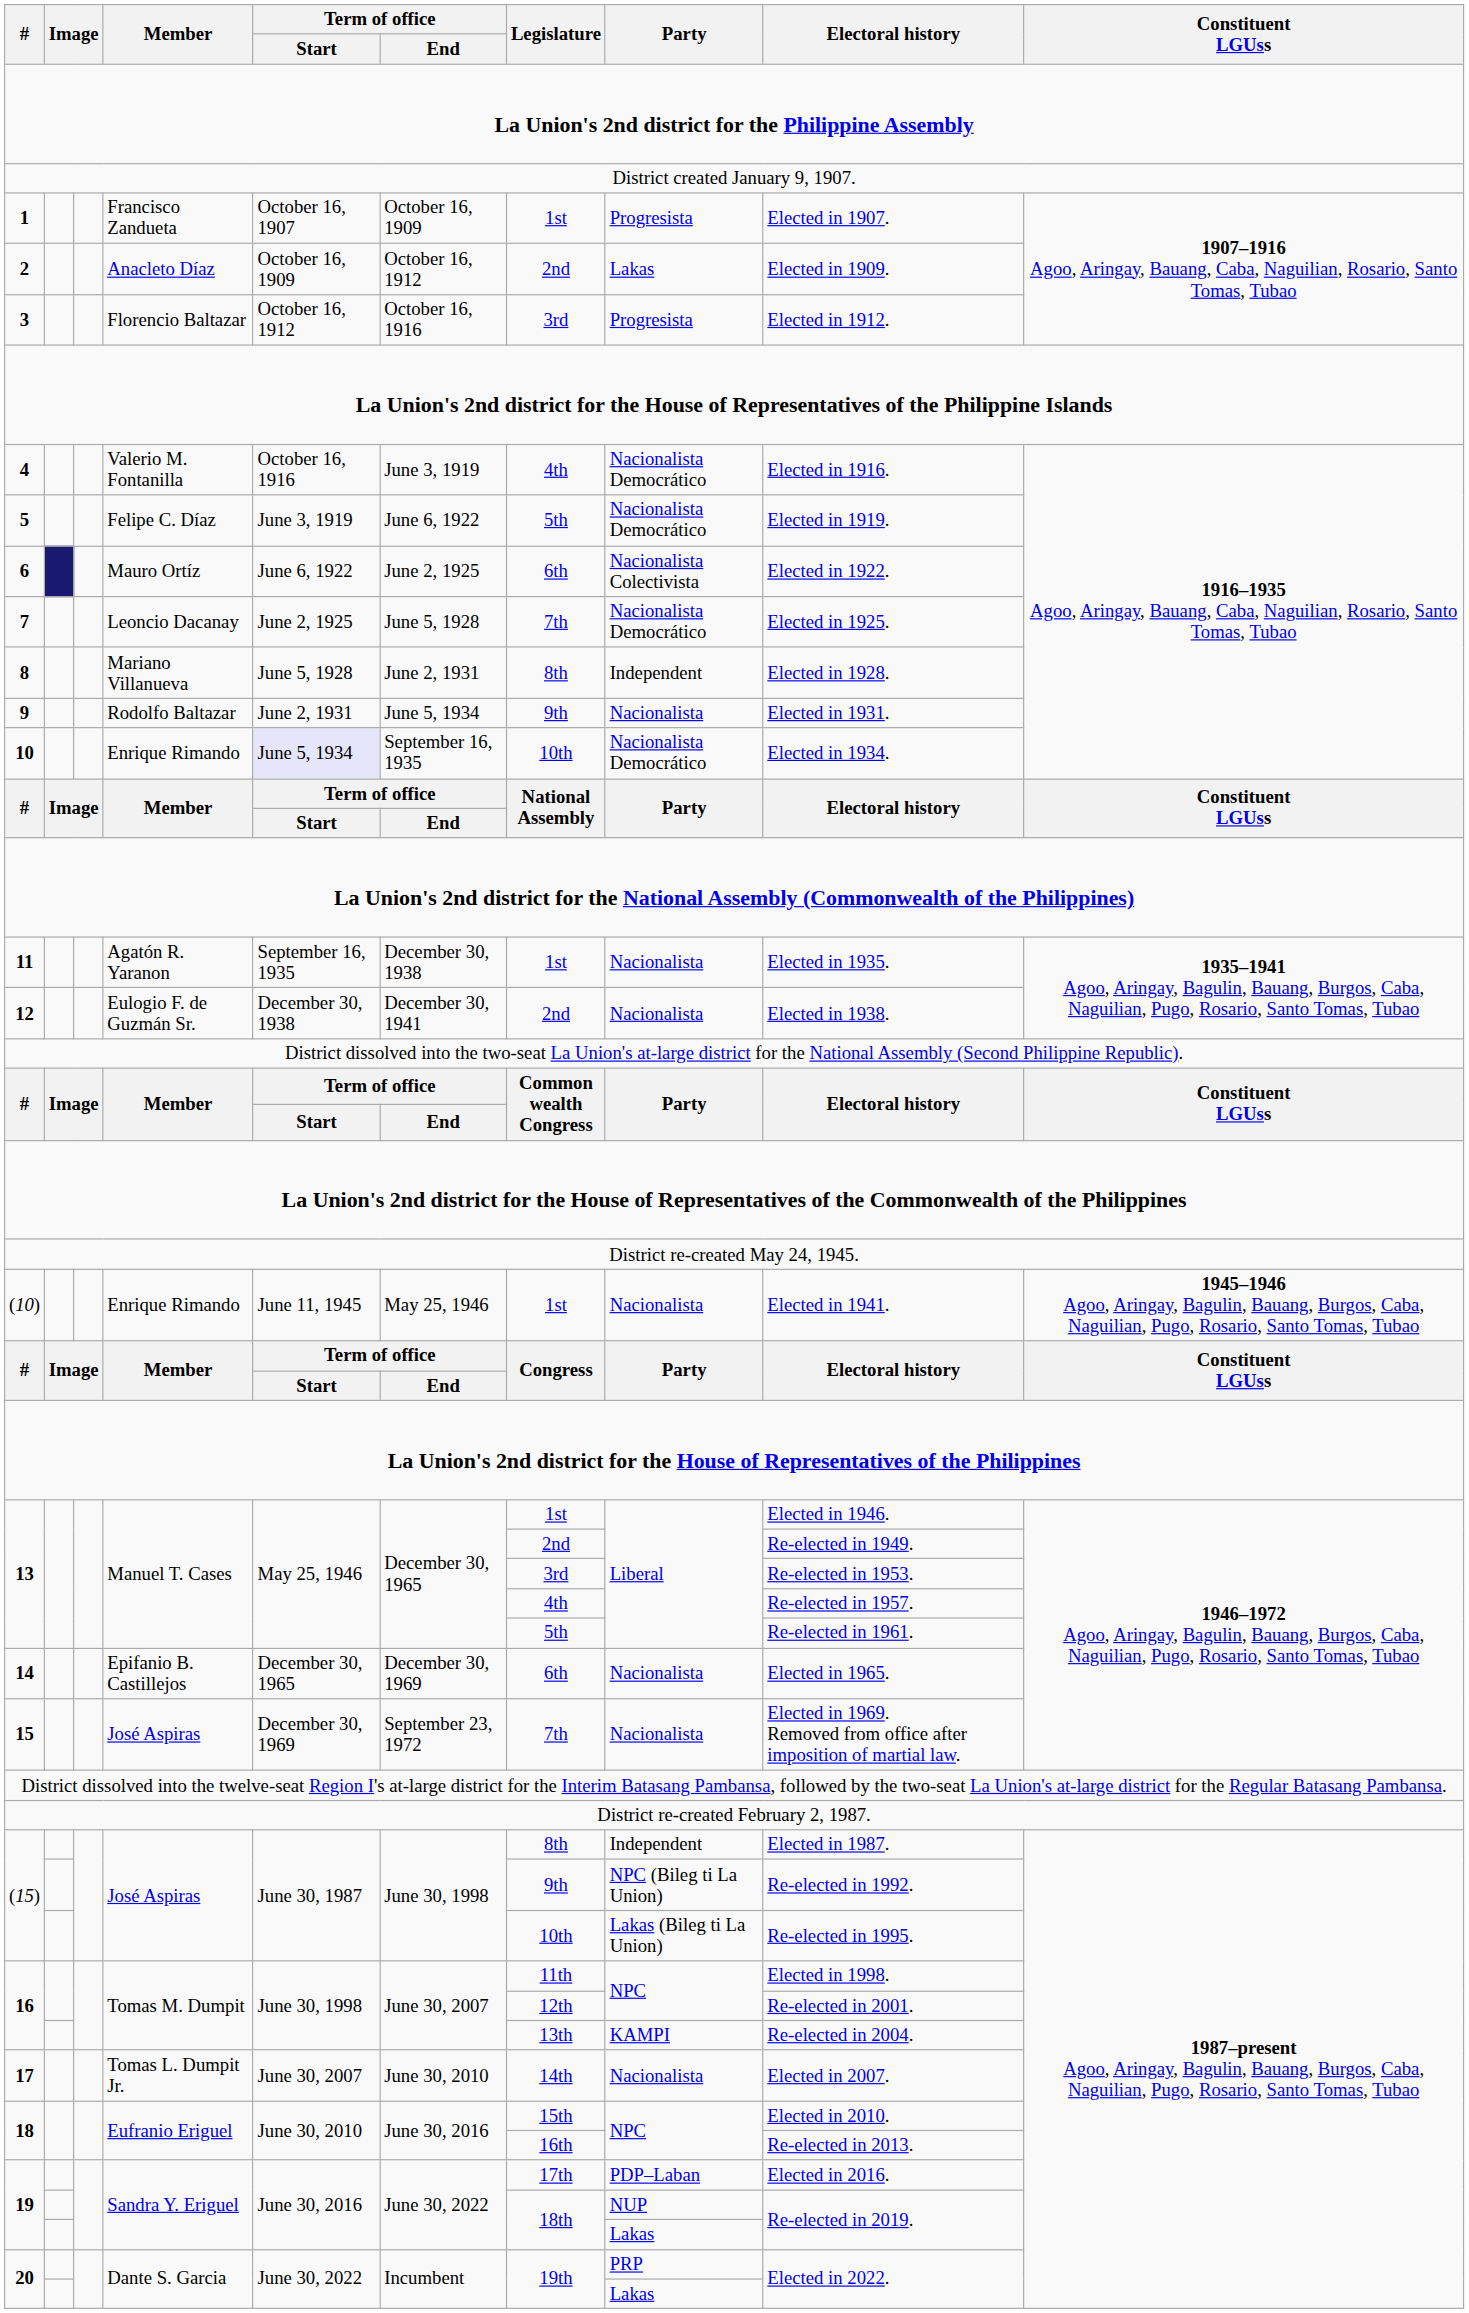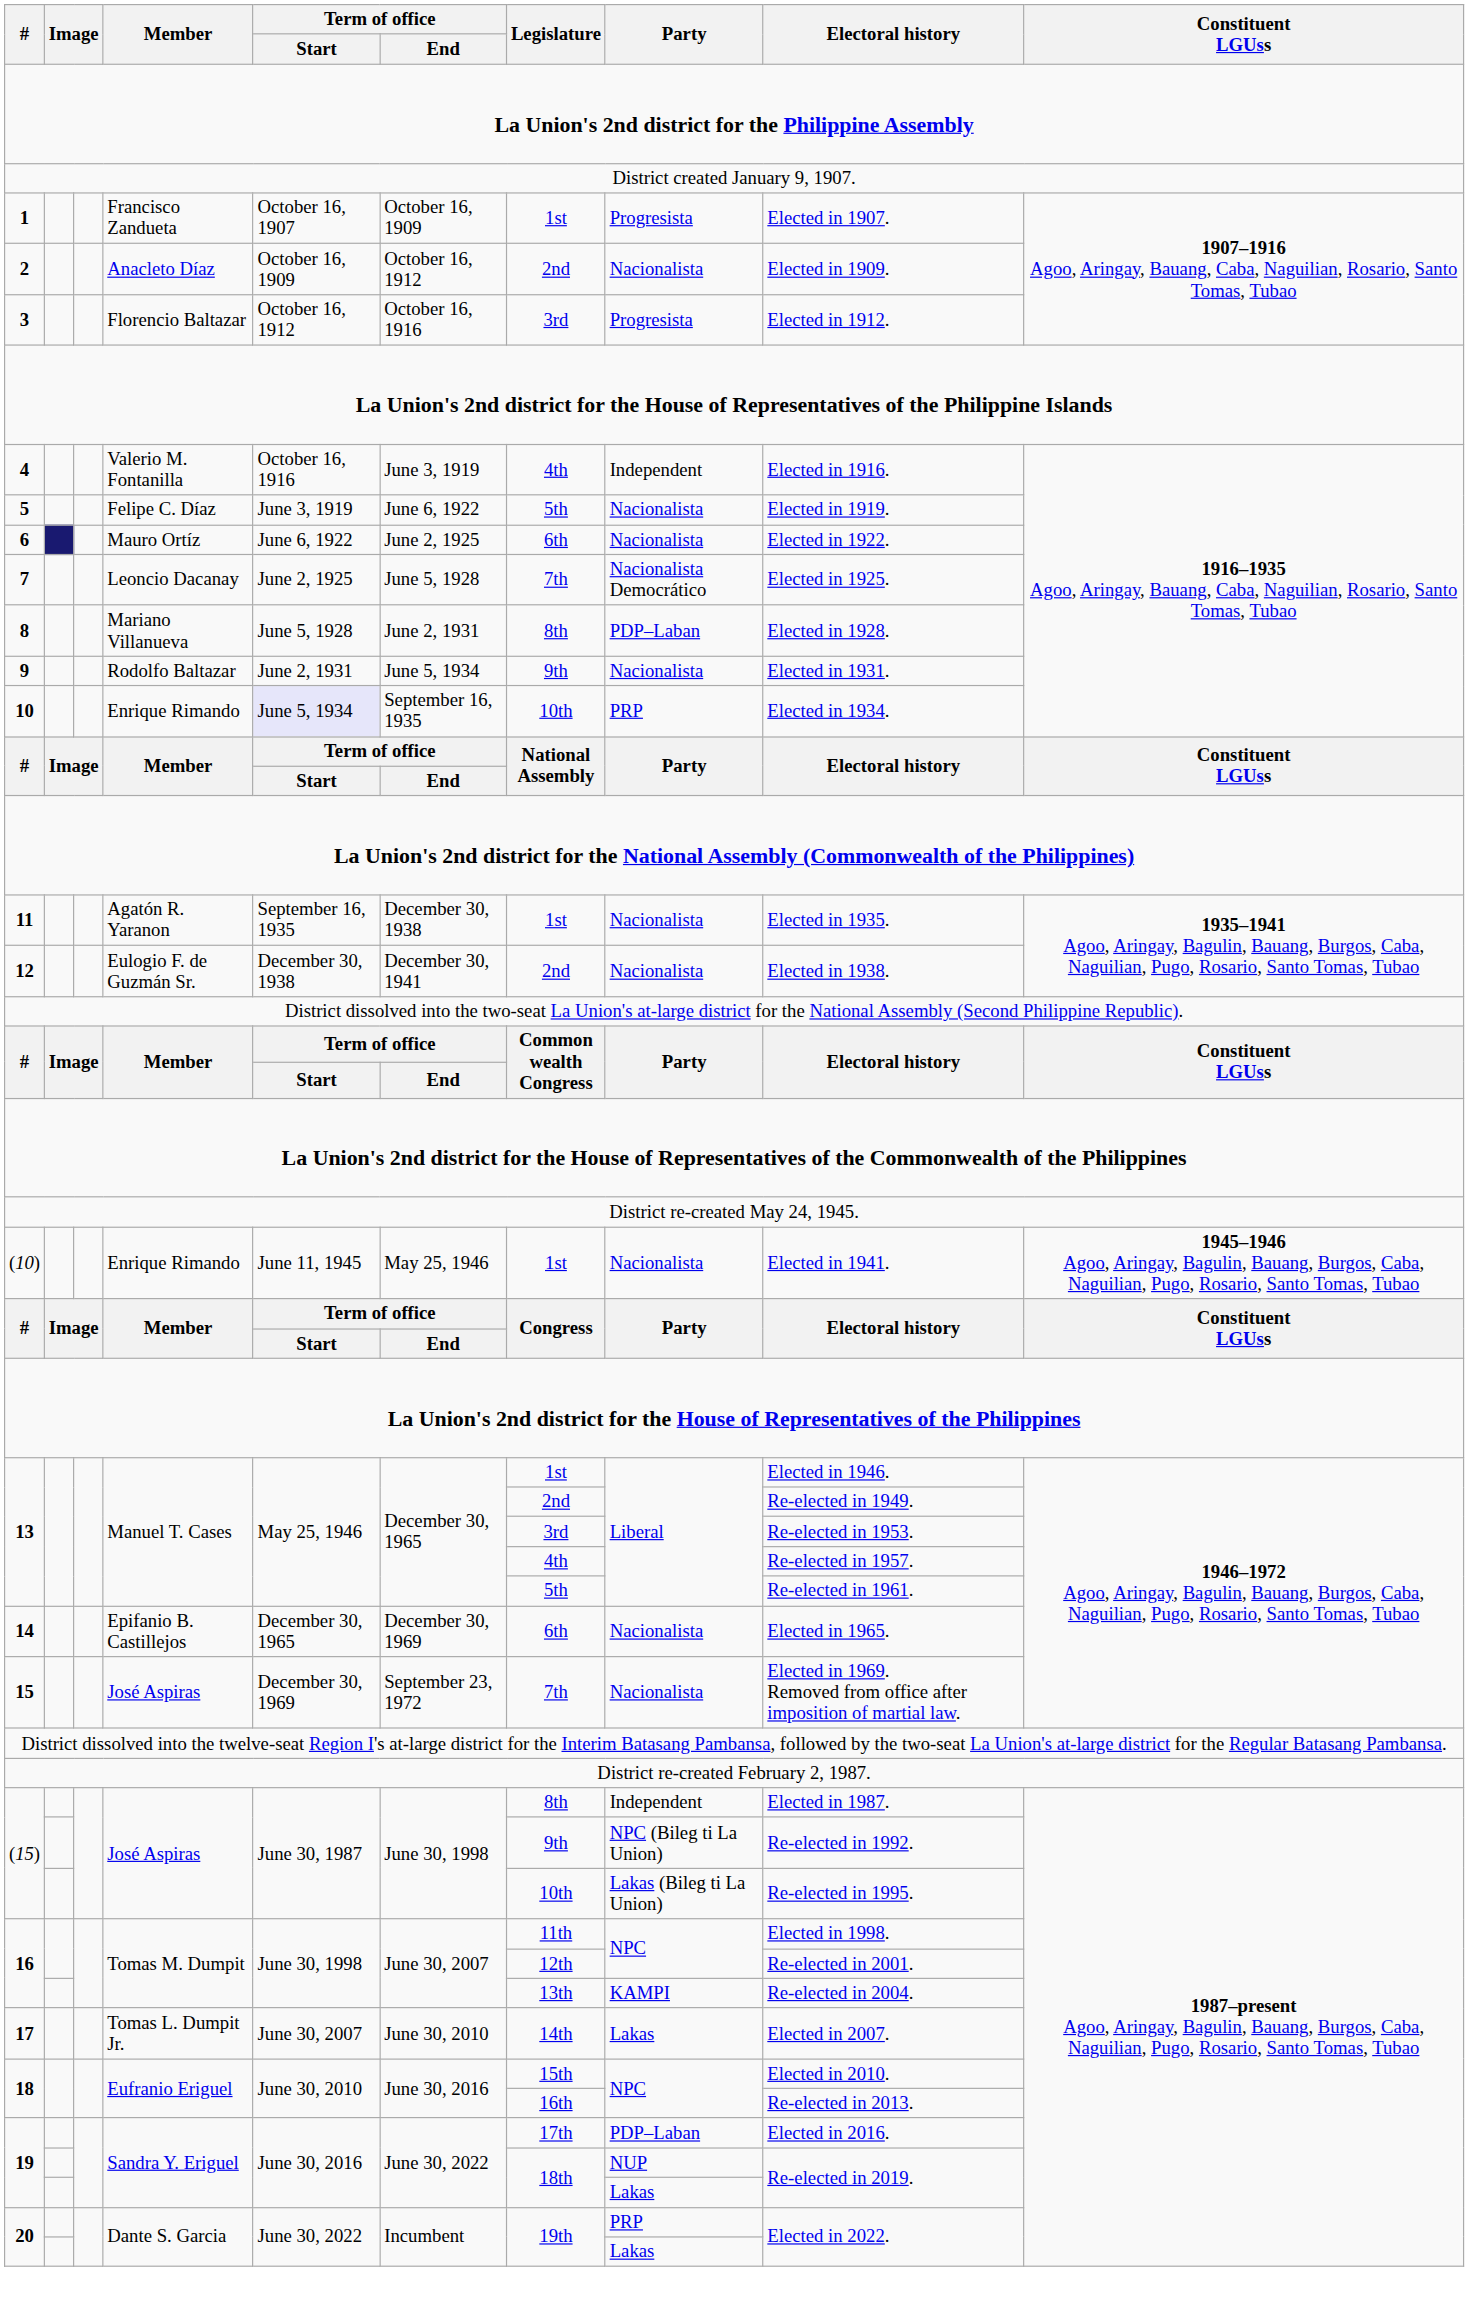2 | Party: Lakas -> Nacionalista
4 | Party: Nacionalista Democrático -> Independent
5 | Party: Nacionalista Democrático -> Nacionalista
6 | Party: Nacionalista Colectivista -> Nacionalista
8 | Party: Independent -> PDP–Laban
10 | Party: Nacionalista Democrático -> PRP
17 | Party: Nacionalista -> Lakas
